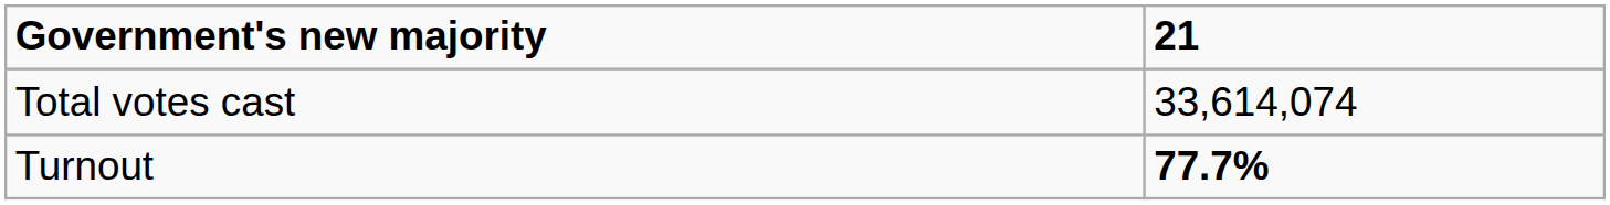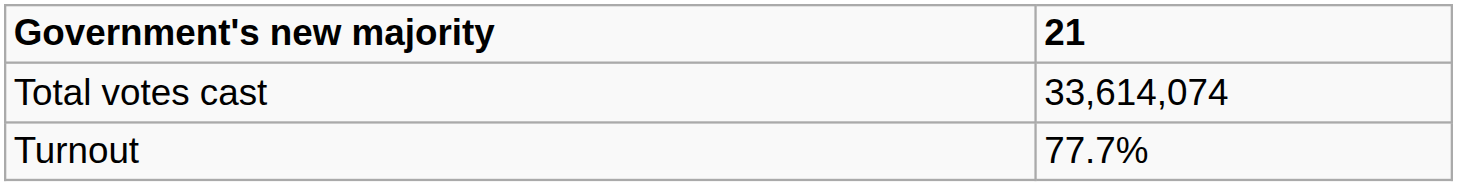Turnout | 21: bold -> normal
